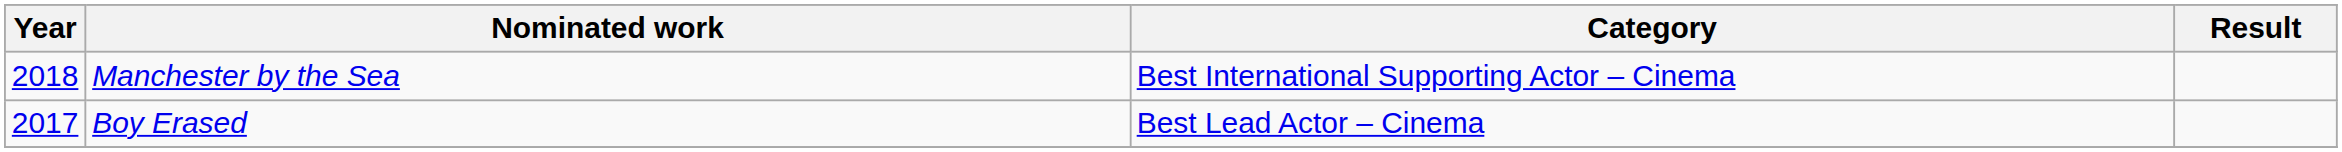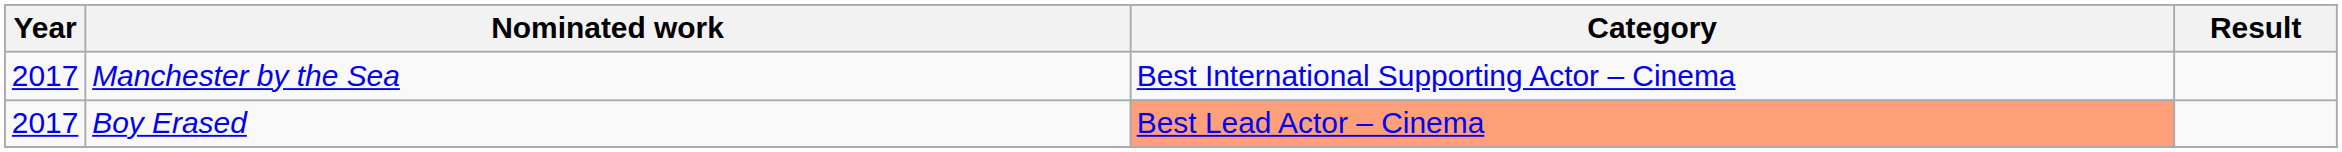Manchester by the Sea | Year: 2018 -> 2017
Boy Erased | Category: no background -> lightsalmon background
